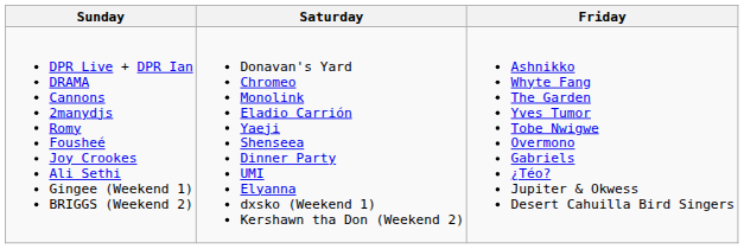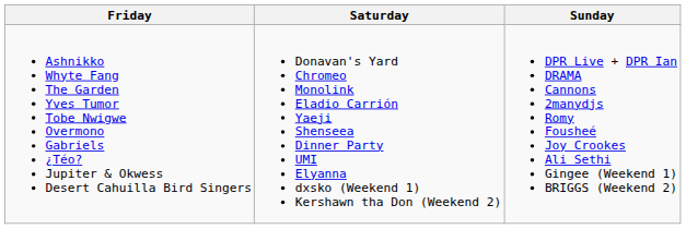columns swapped: Friday <-> Sunday
